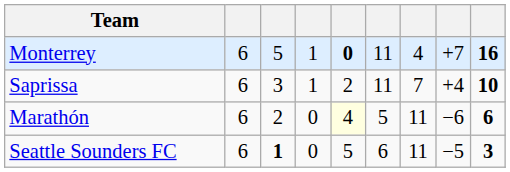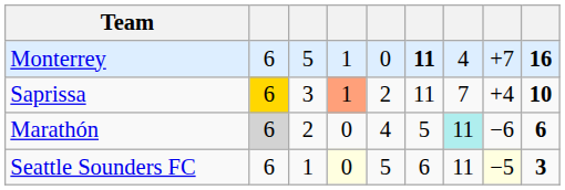Monterrey | column 5: bold -> normal
Monterrey | column 6: normal -> bold
Saprissa | column 2: no background -> gold background
Saprissa | column 4: no background -> lightsalmon background
Marathón | column 2: no background -> lightgrey background
Marathón | column 5: lightyellow background -> no background
Marathón | column 7: no background -> paleturquoise background
Seattle Sounders FC | column 3: bold -> normal
Seattle Sounders FC | column 4: no background -> lightyellow background
Seattle Sounders FC | column 8: no background -> lightyellow background
